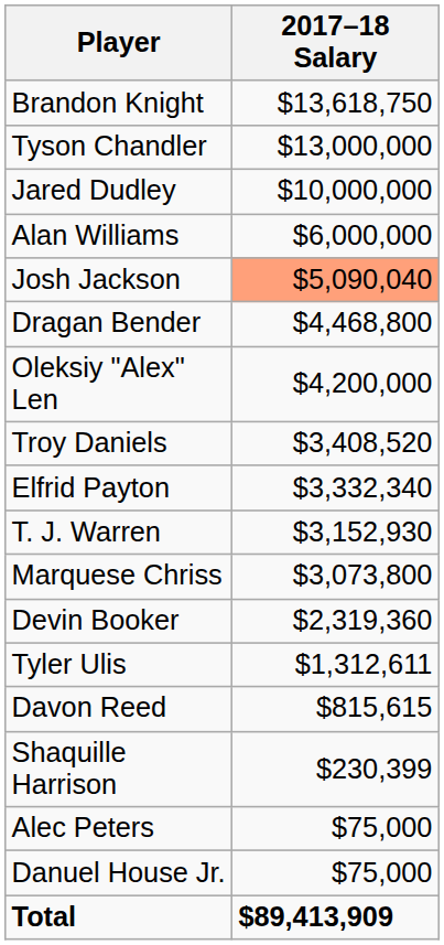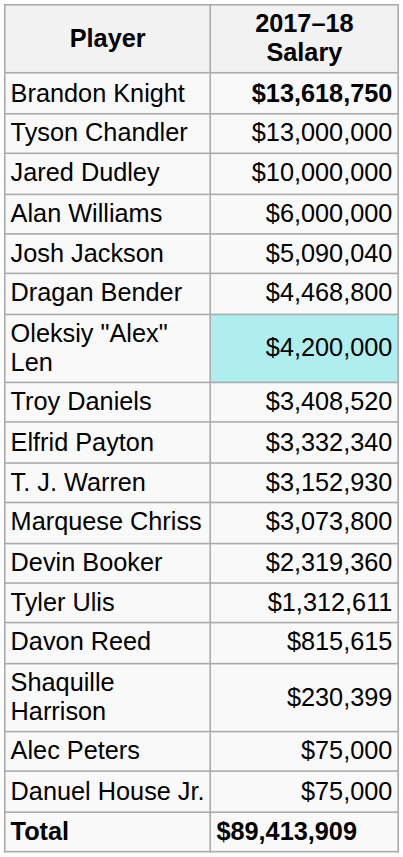Brandon Knight | 2017–18 Salary: normal -> bold
Josh Jackson | 2017–18 Salary: lightsalmon background -> no background
Oleksiy "Alex" Len | 2017–18 Salary: no background -> paleturquoise background
